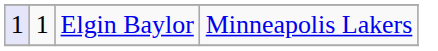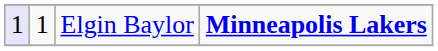Elgin Baylor | column 4: normal -> bold
